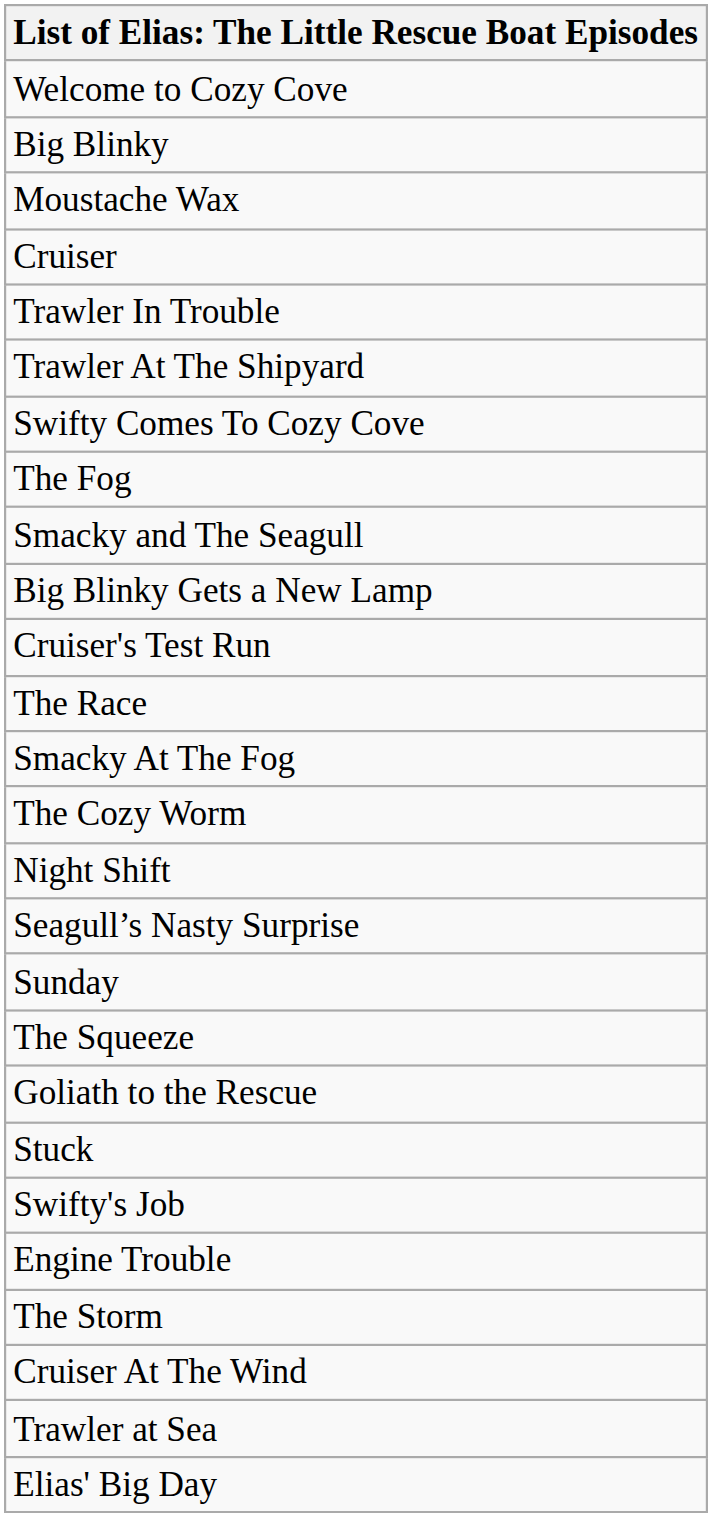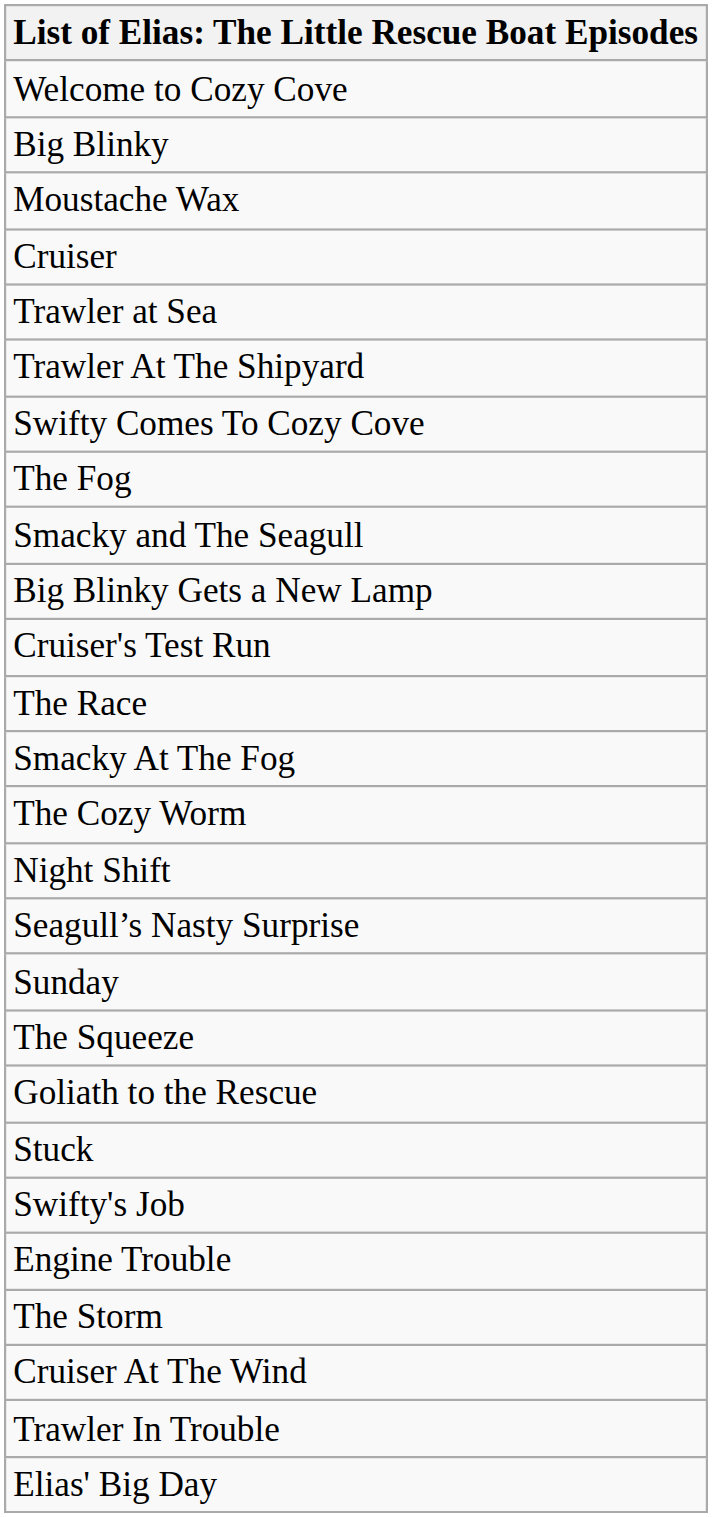row 6 | column 1: Trawler In Trouble -> Trawler at Sea
row 26 | column 1: Trawler at Sea -> Trawler In Trouble
